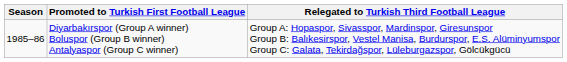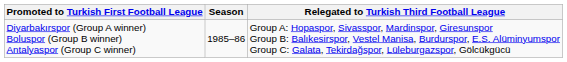columns swapped: Season <-> Promoted to Turkish First Football League
